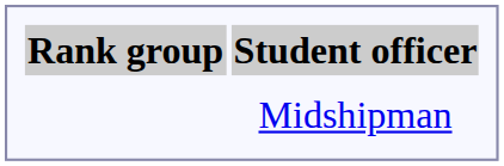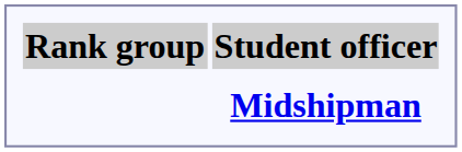Midshipman | Student officer: normal -> bold
